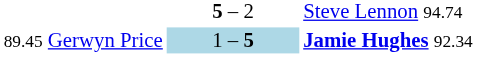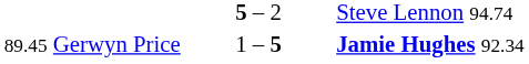89.45 Gerwyn Price | column 2: lightblue background -> no background
